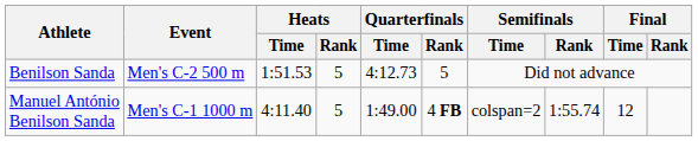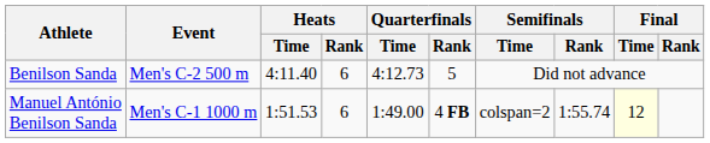Benilson Sanda | Heats / Time: 1:51.53 -> 4:11.40
Benilson Sanda | Heats / Rank: 5 -> 6
Manuel António Benilson Sanda | Heats / Time: 4:11.40 -> 1:51.53
Manuel António Benilson Sanda | Heats / Rank: 5 -> 6
Manuel António Benilson Sanda | Final / Time: no background -> lightyellow background
